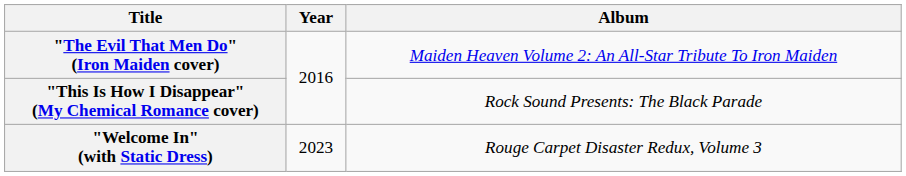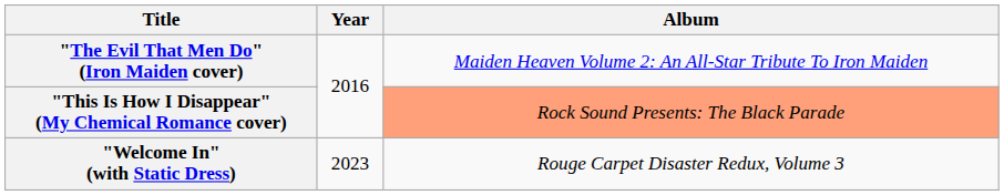"This Is How I Disappear" (My Chemical Romance cover) | Album: no background -> lightsalmon background
